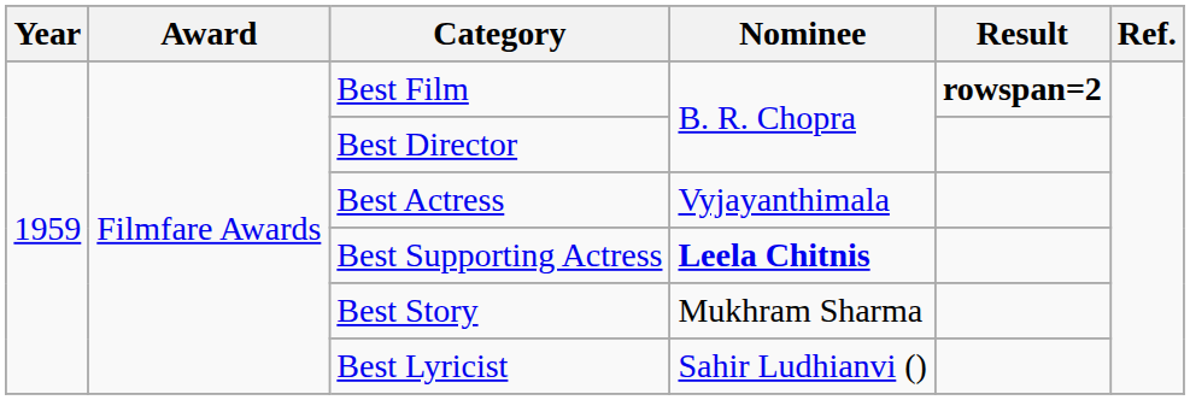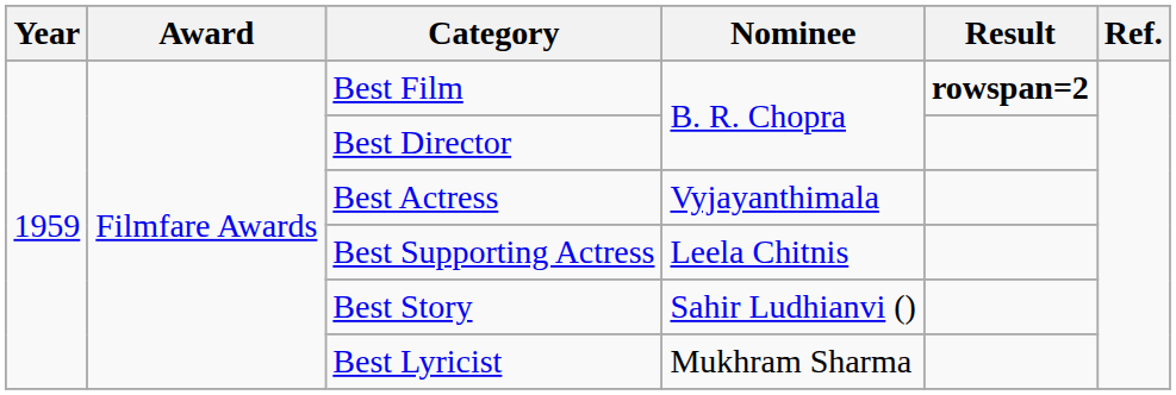Best Supporting Actress | Nominee: bold -> normal
Best Story | Nominee: Mukhram Sharma -> Sahir Ludhianvi ()
Best Lyricist | Nominee: Sahir Ludhianvi () -> Mukhram Sharma
